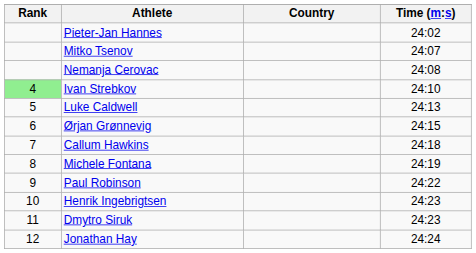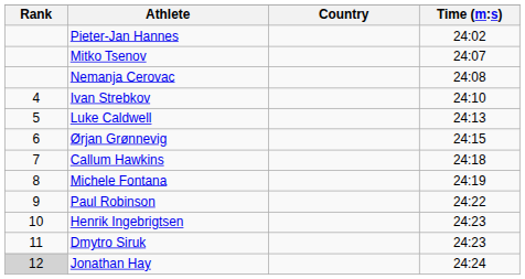Ivan Strebkov | Rank: lightgreen background -> no background
Jonathan Hay | Rank: no background -> lightgrey background
